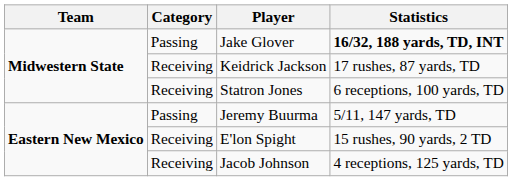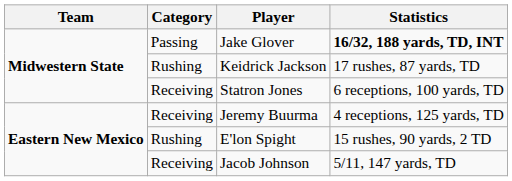Keidrick Jackson | Category: Receiving -> Rushing
Jeremy Buurma | Category: Passing -> Receiving
Jeremy Buurma | Statistics: 5/11, 147 yards, TD -> 4 receptions, 125 yards, TD
E'lon Spight | Category: Receiving -> Rushing
Jacob Johnson | Statistics: 4 receptions, 125 yards, TD -> 5/11, 147 yards, TD
